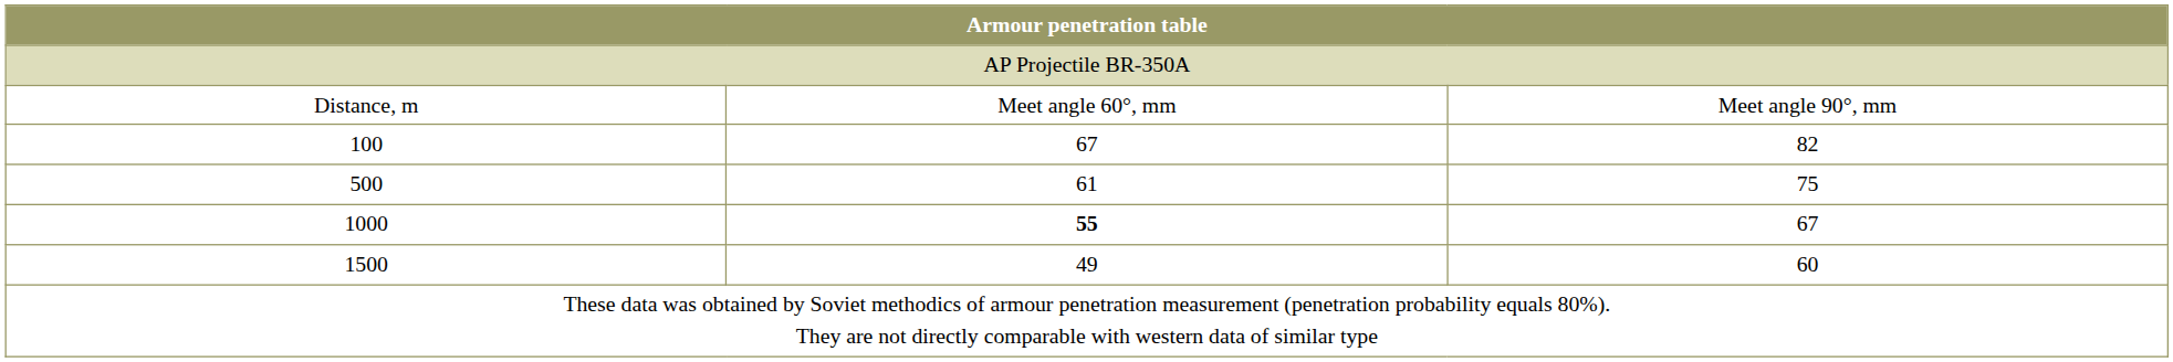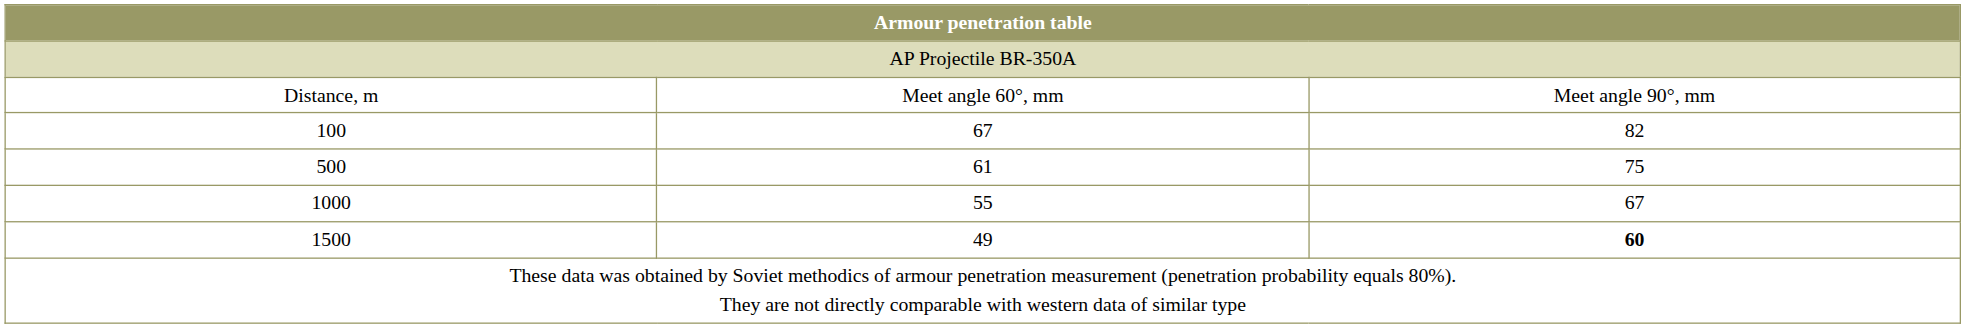1000 | column 2: bold -> normal
1500 | column 3: normal -> bold
